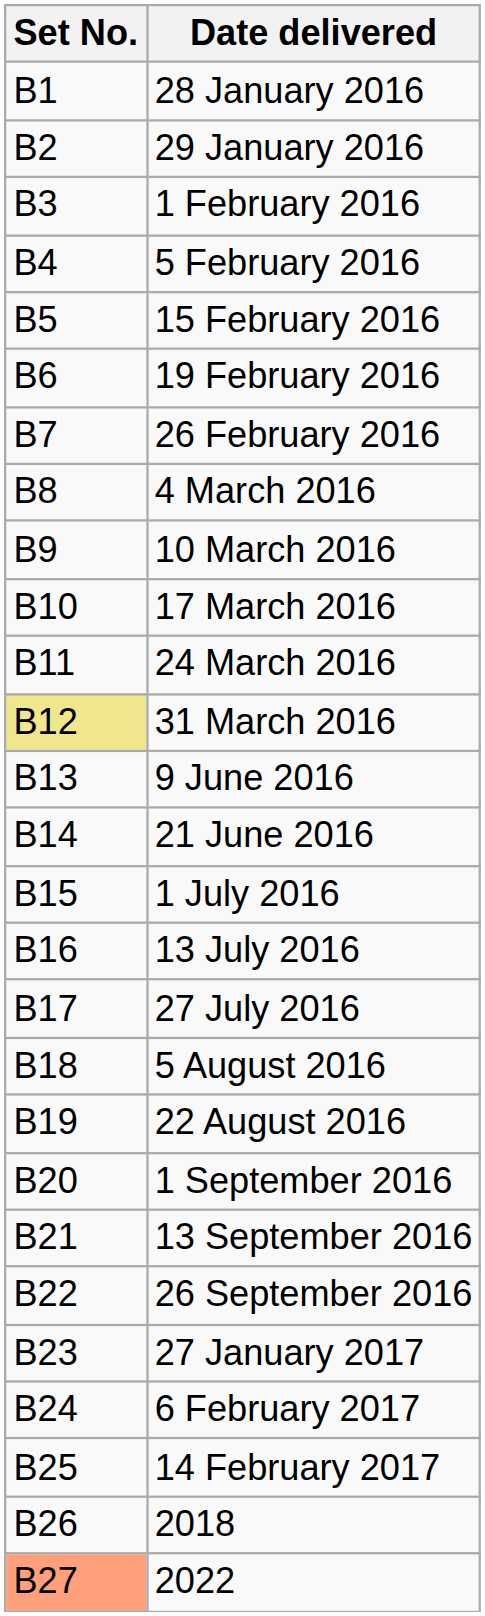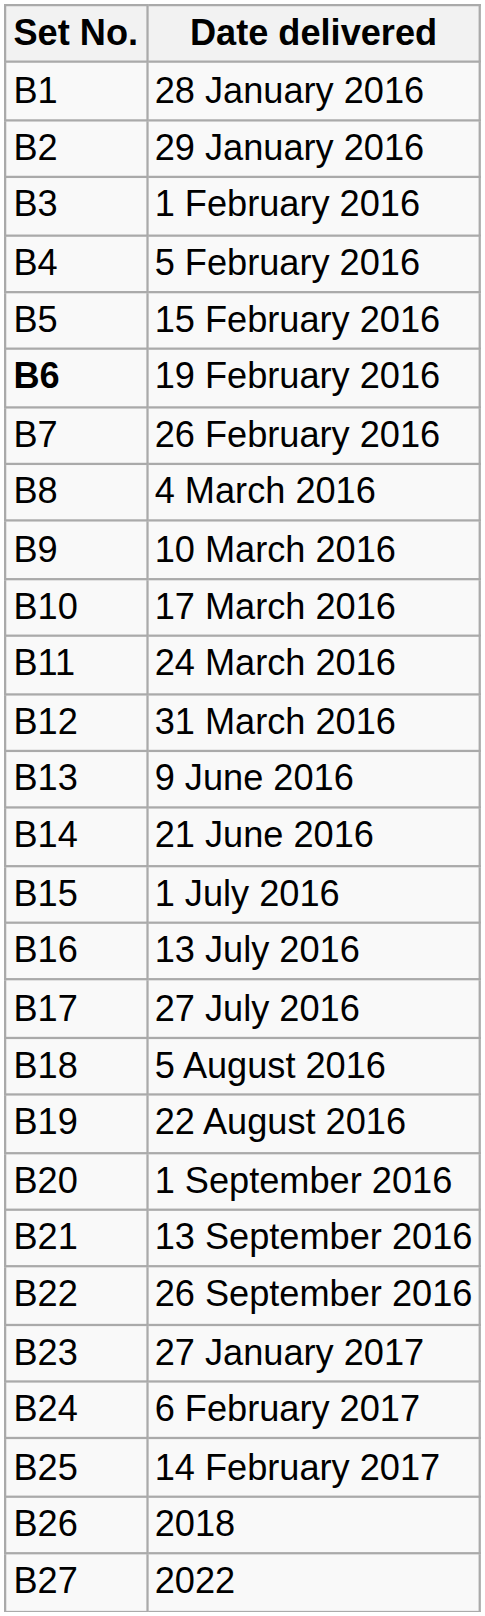19 February 2016 | Set No.: normal -> bold
31 March 2016 | Set No.: khaki background -> no background
2022 | Set No.: lightsalmon background -> no background
